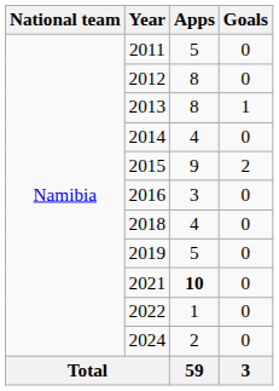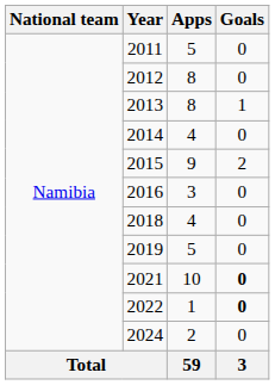2021 | Apps: bold -> normal
2021 | Goals: normal -> bold
2022 | Goals: normal -> bold
